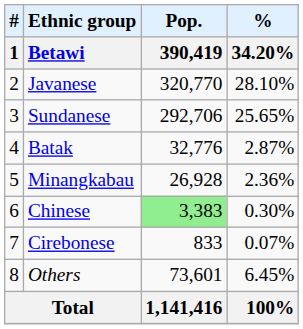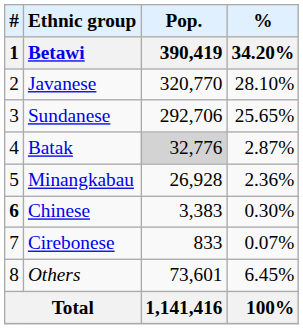Batak | Pop. / 390,419: no background -> lightgrey background
Chinese | # / 1: normal -> bold
Chinese | Pop. / 390,419: lightgreen background -> no background
